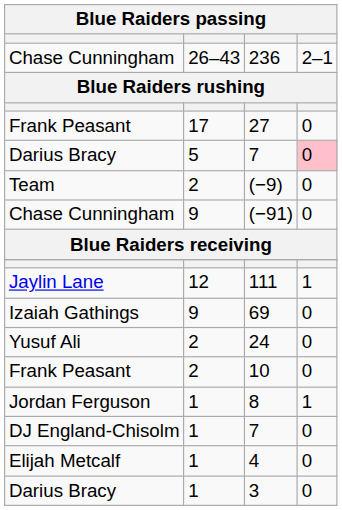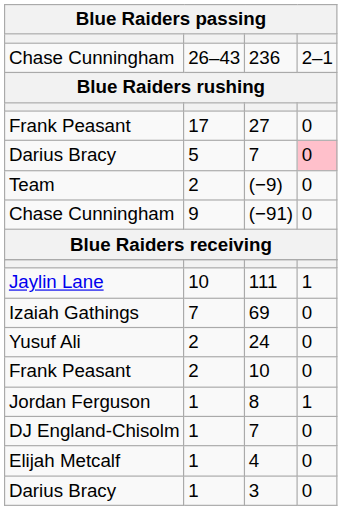111 | column 2: 12 -> 10
69 | column 2: 9 -> 7
